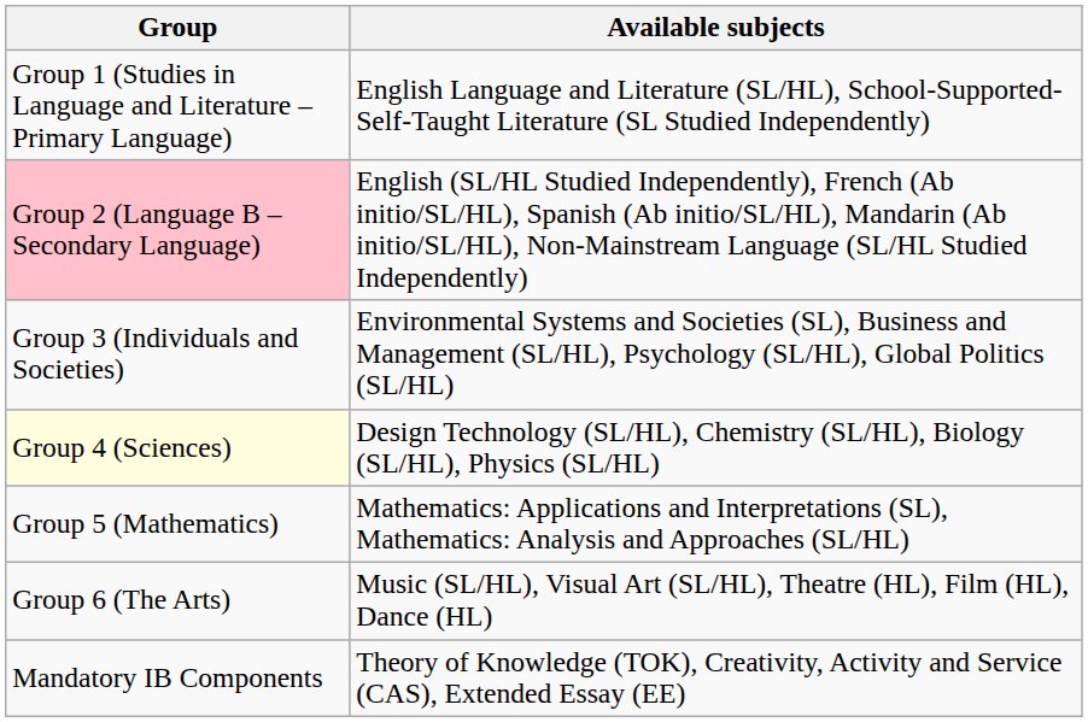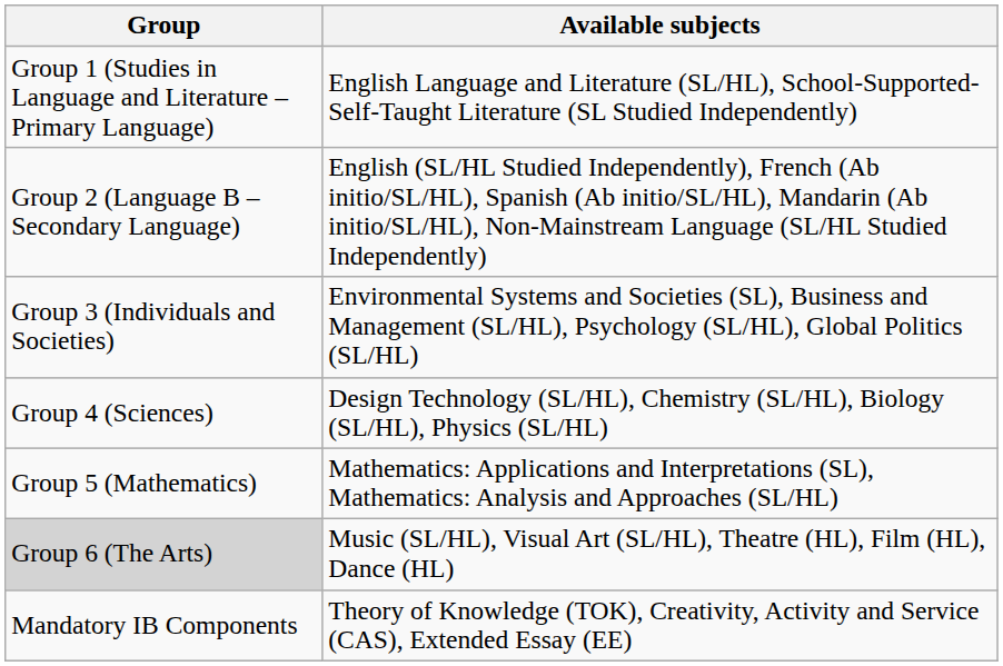Group 2 (Language B – Secondary Language) | Group: pink background -> no background
Group 4 (Sciences) | Group: lightyellow background -> no background
Group 6 (The Arts) | Group: no background -> lightgrey background
